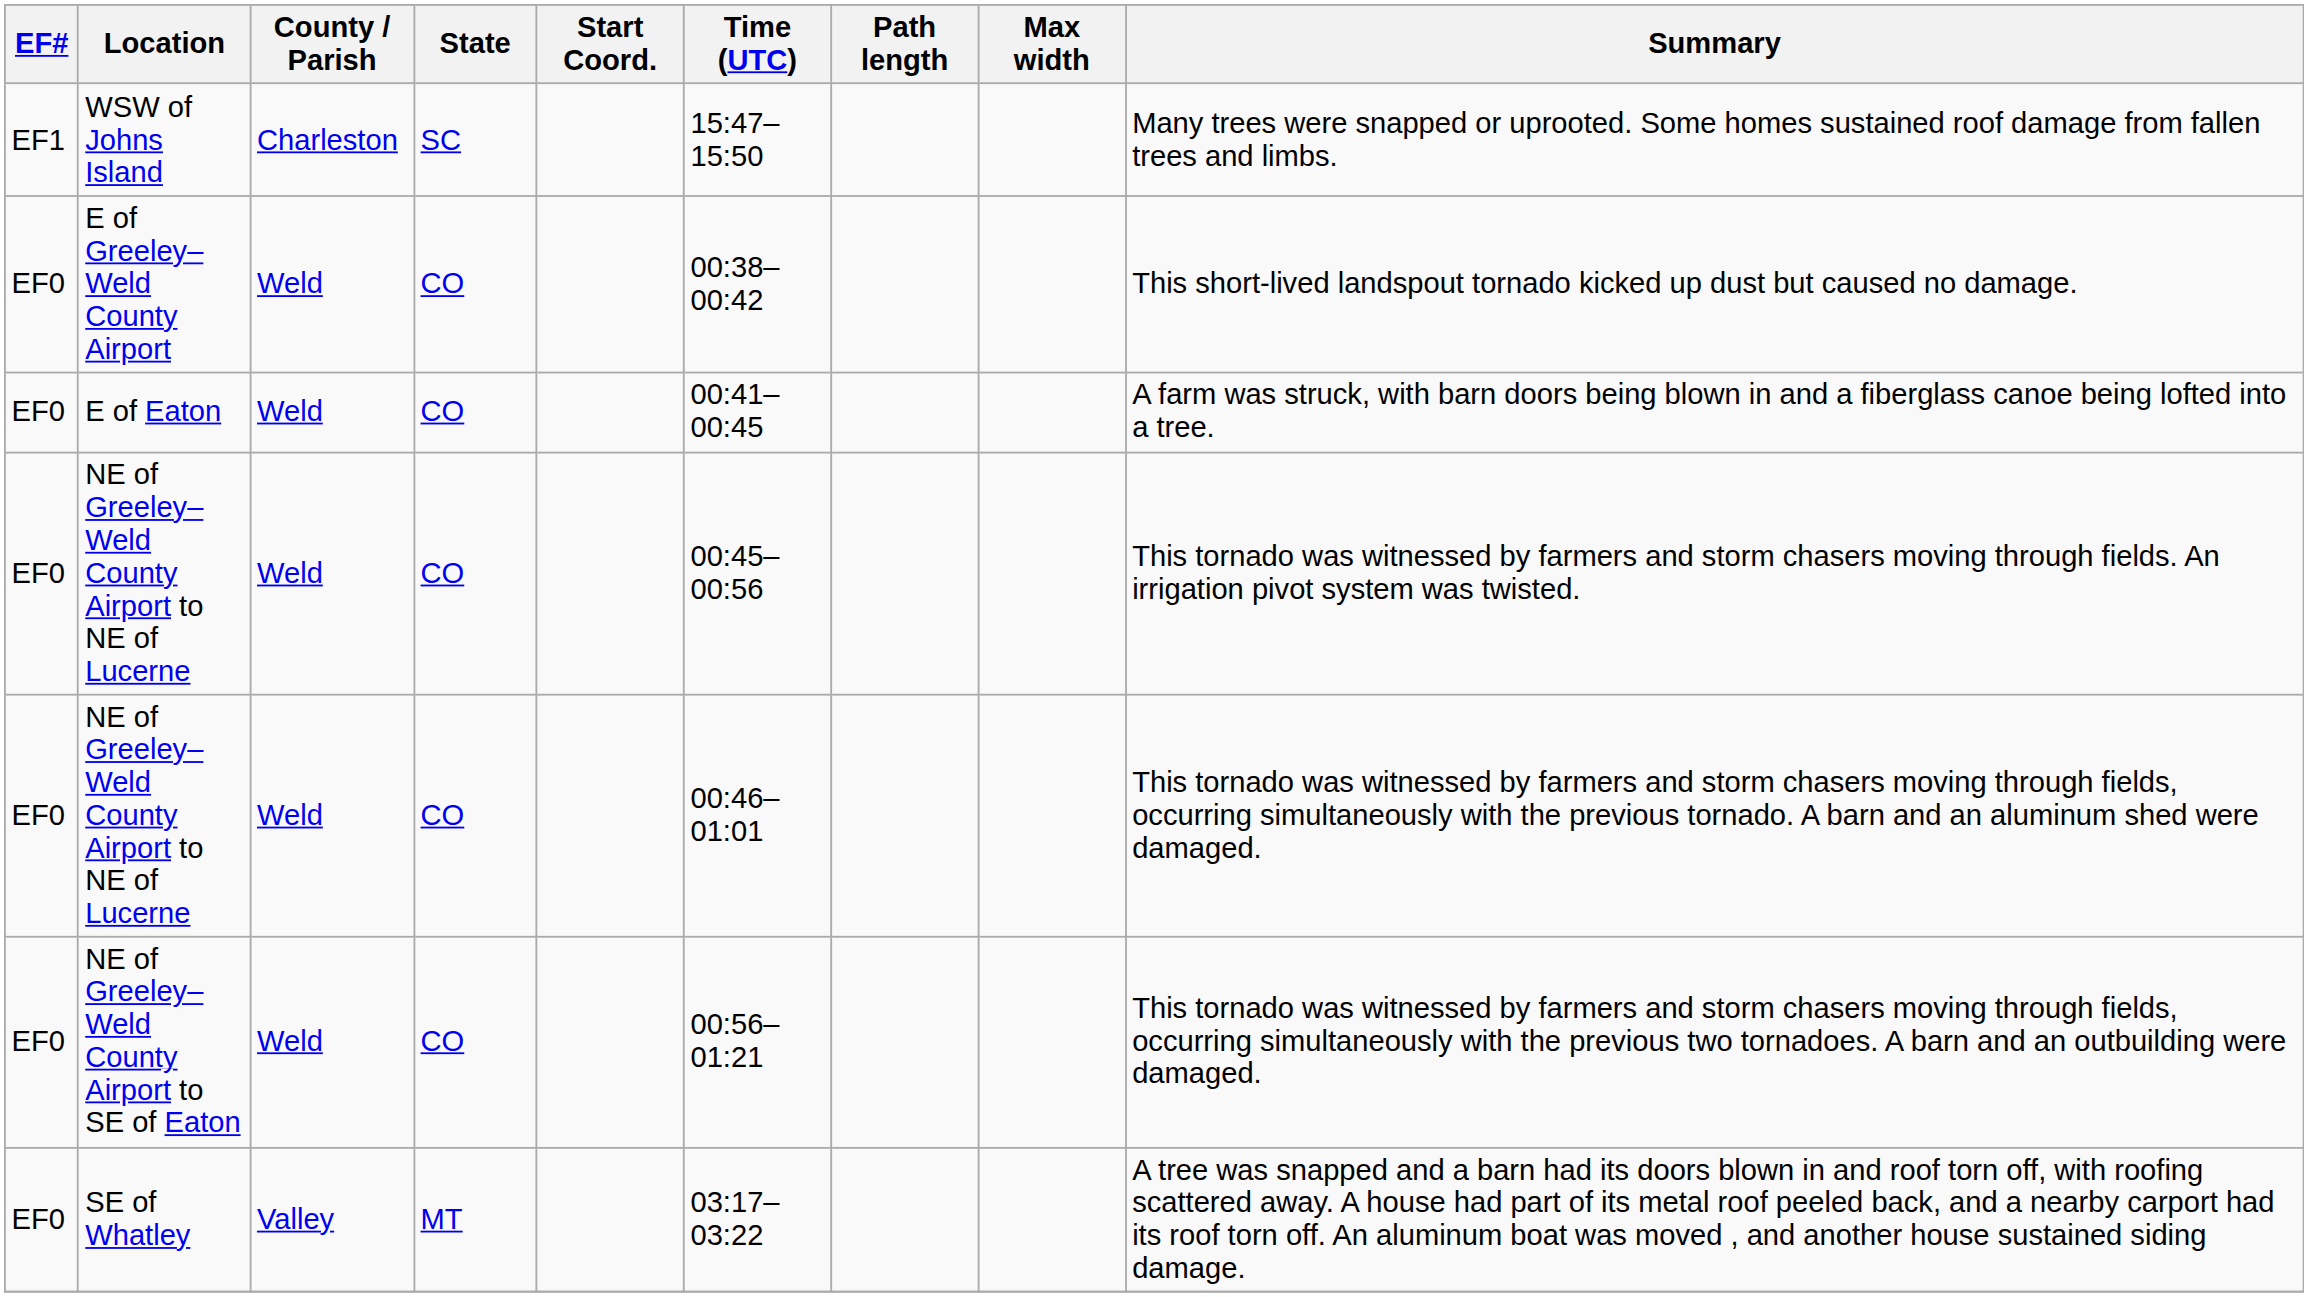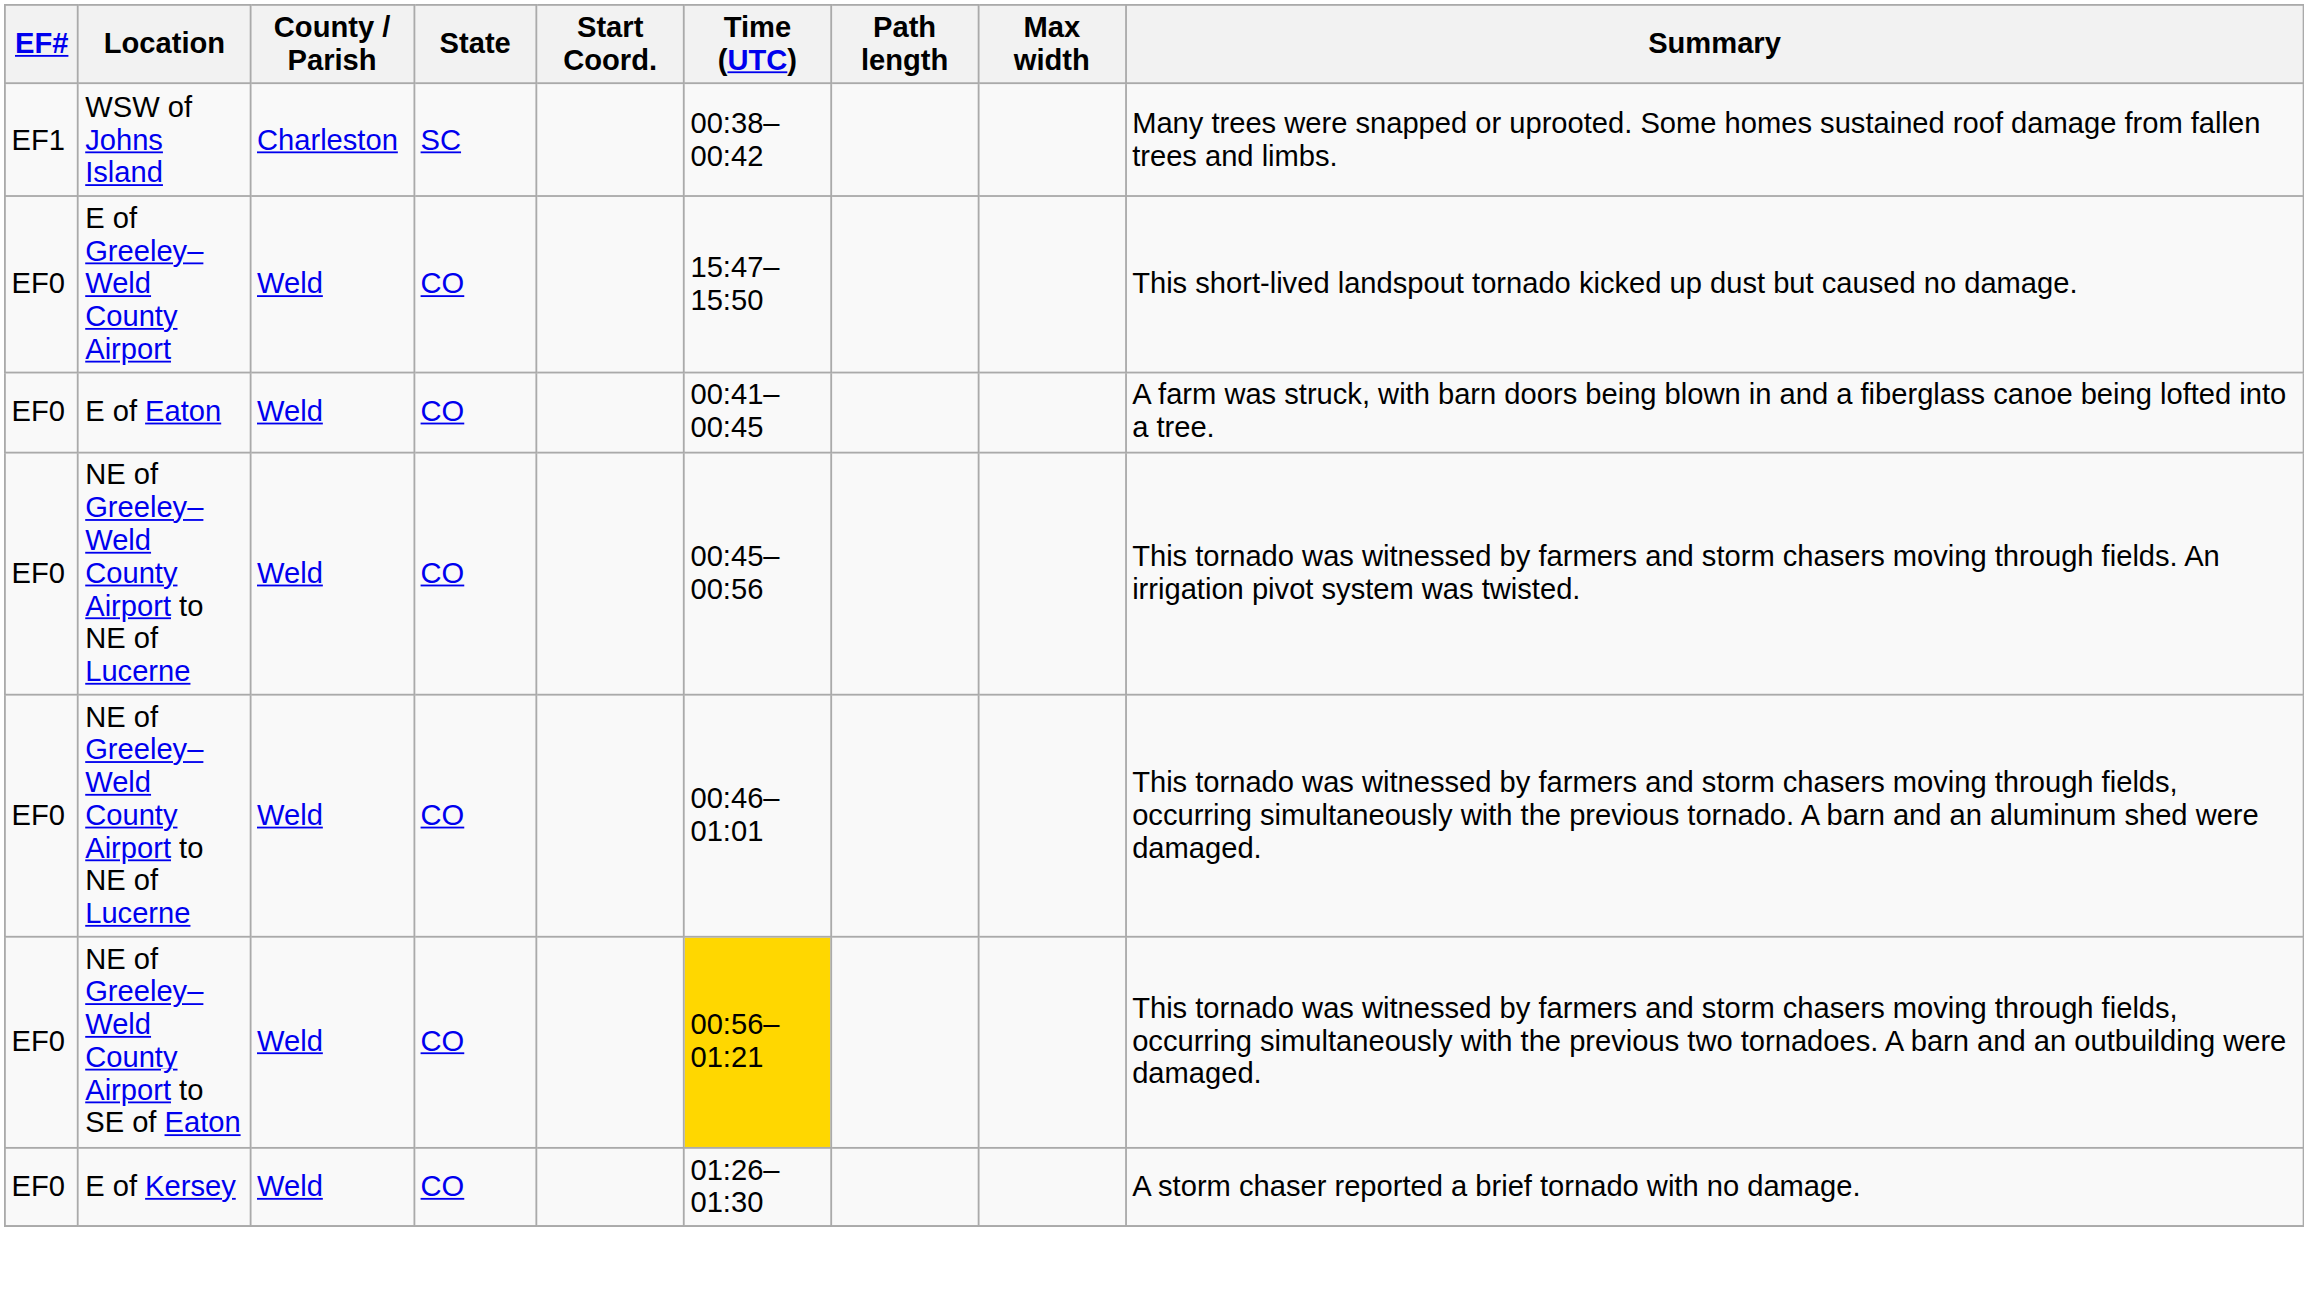WSW of Johns Island | Time (UTC): 15:47–15:50 -> 00:38–00:42
E of Greeley–Weld County Airport | Time (UTC): 00:38–00:42 -> 15:47–15:50
NE of Greeley–Weld County Airport to SE of Eaton | Time (UTC): no background -> gold background
+ row: EF0 | E of Kersey | Weld | CO | 01:26–01:30 | A storm chaser reported a brief tornado with no damage.
- row: EF0 | SE of Whatley | Valley | MT | 03:17–03:22 | A tree was snapped and a barn had its doors blown in and roof torn off, with roofing scattered away. A house had part of its metal roof peeled back, and a nearby carport had its roof torn off. An aluminum boat was moved , and another house sustained siding damage.
